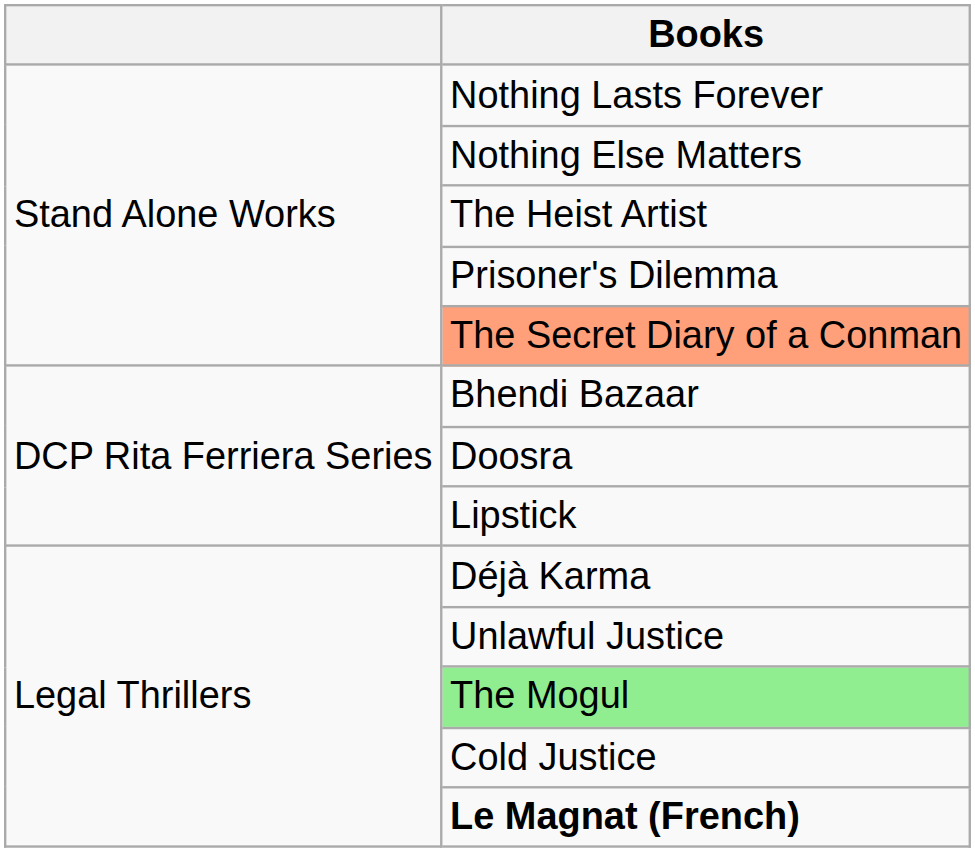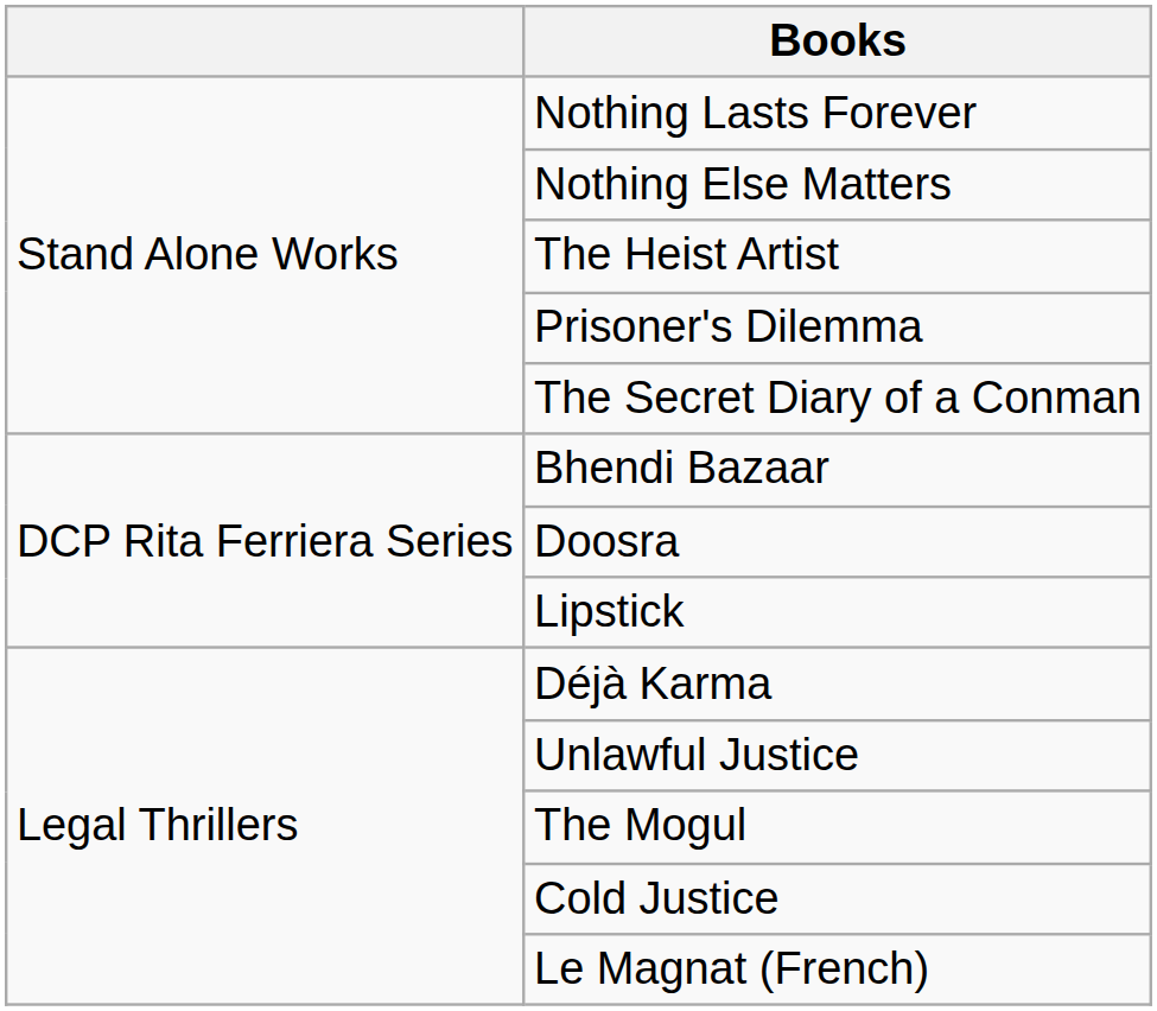The Secret Diary of a Conman | Books: lightsalmon background -> no background
The Mogul | Books: lightgreen background -> no background
Le Magnat (French) | Books: bold -> normal
